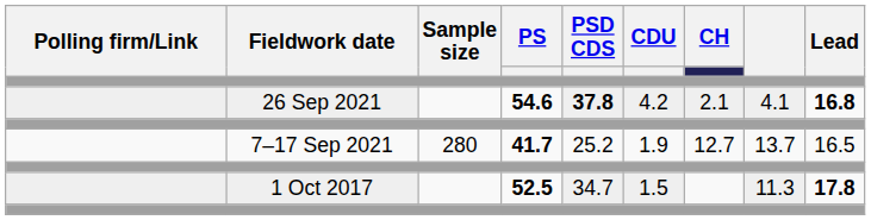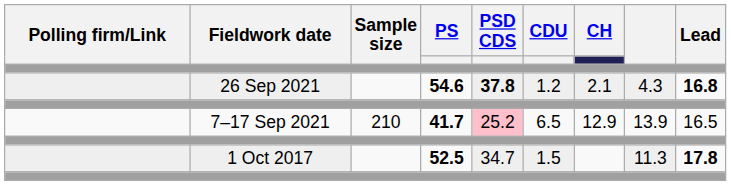26 Sep 2021 | CDU: 4.2 -> 1.2
26 Sep 2021 | column 8: 4.1 -> 4.3
7–17 Sep 2021 | Sample size: 280 -> 210
7–17 Sep 2021 | PSD CDS: no background -> pink background
7–17 Sep 2021 | CDU: 1.9 -> 6.5
7–17 Sep 2021 | CH: 12.7 -> 12.9
7–17 Sep 2021 | column 8: 13.7 -> 13.9
